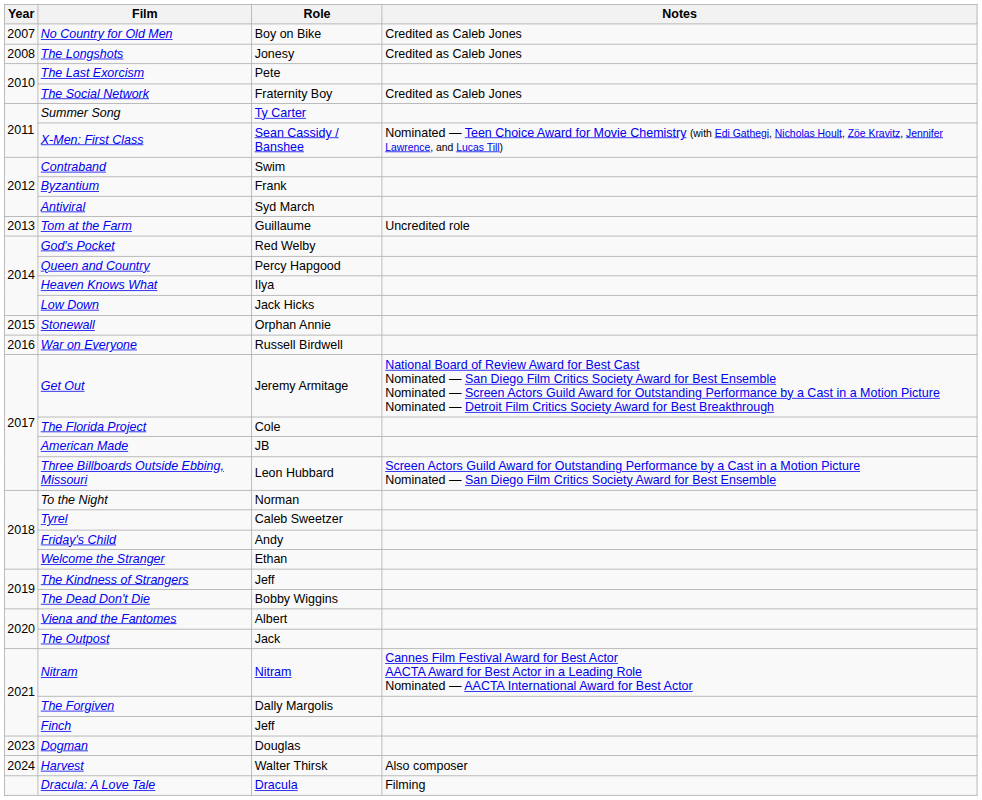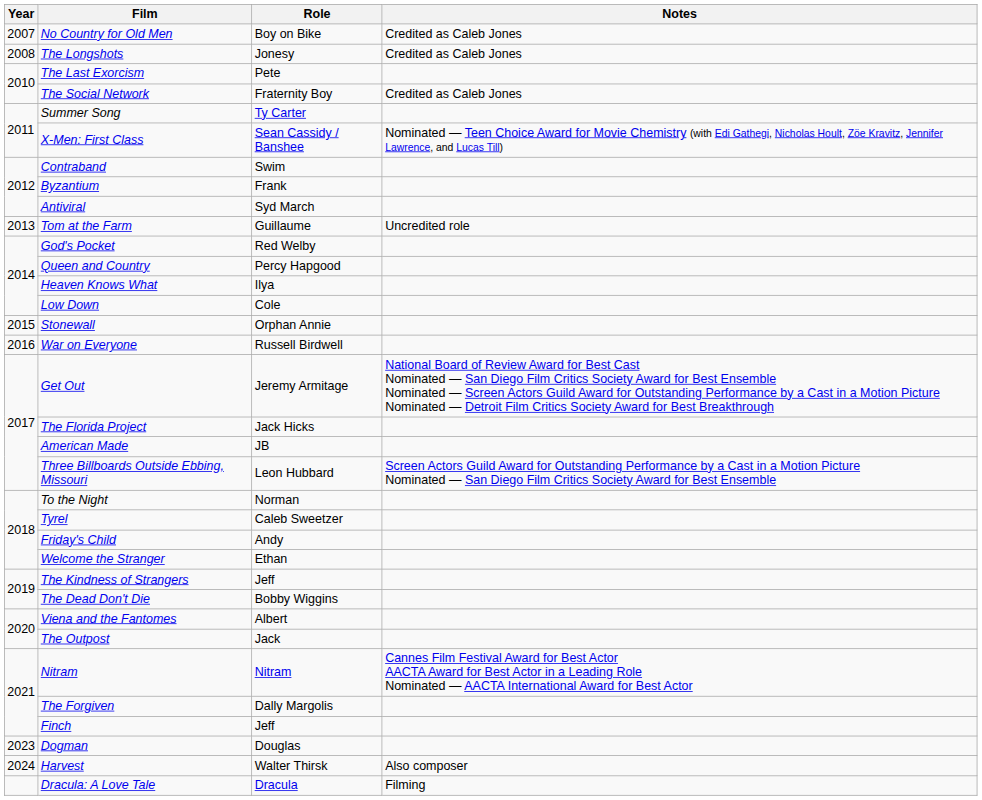Low Down | Role: Jack Hicks -> Cole
The Florida Project | Role: Cole -> Jack Hicks
